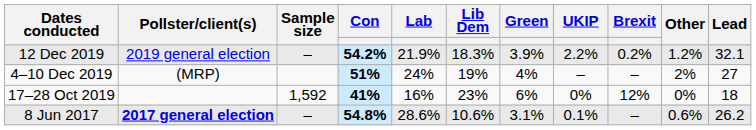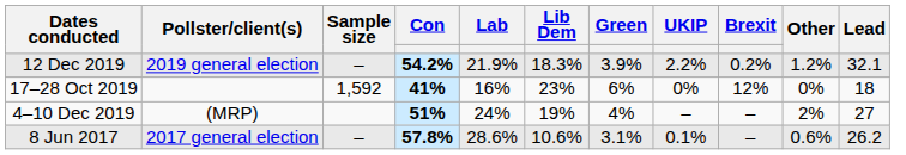rows swapped: 4–10 Dec 2019 <-> 17–28 Oct 2019
8 Jun 2017 | Pollster/client(s): bold -> normal
8 Jun 2017 | Con: 54.8% -> 57.8%
